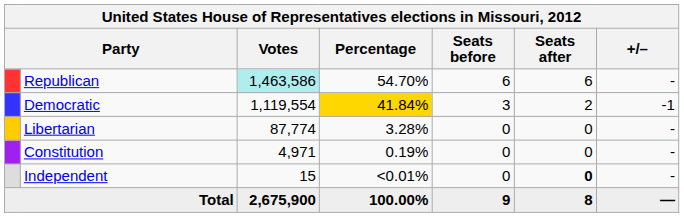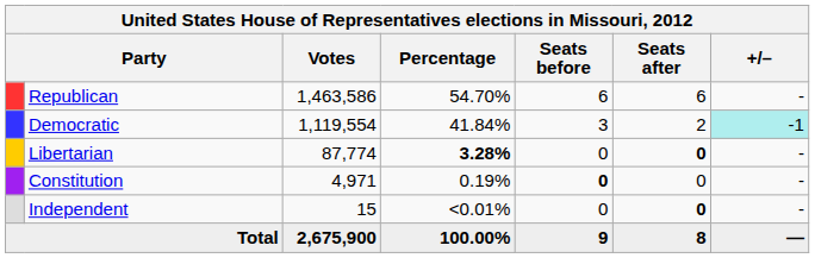Republican | Votes: paleturquoise background -> no background
Democratic | Percentage: gold background -> no background
Democratic | +/–: no background -> paleturquoise background
Libertarian | Percentage: normal -> bold
Libertarian | Seats after: normal -> bold
Constitution | Seats before: normal -> bold
